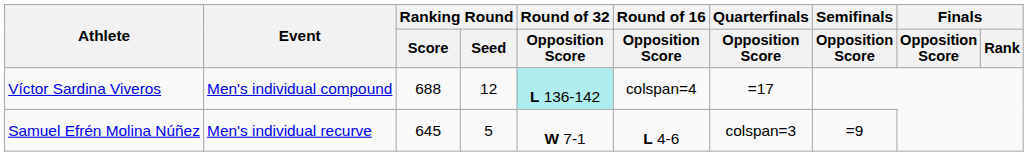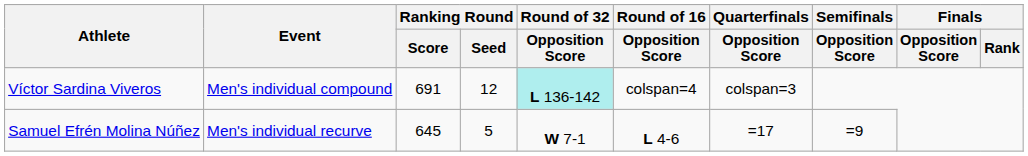Víctor Sardina Viveros | Ranking Round / Score: 688 -> 691
Víctor Sardina Viveros | Quarterfinals / Opposition Score: =17 -> colspan=3
Samuel Efrén Molina Núñez | Quarterfinals / Opposition Score: colspan=3 -> =17
